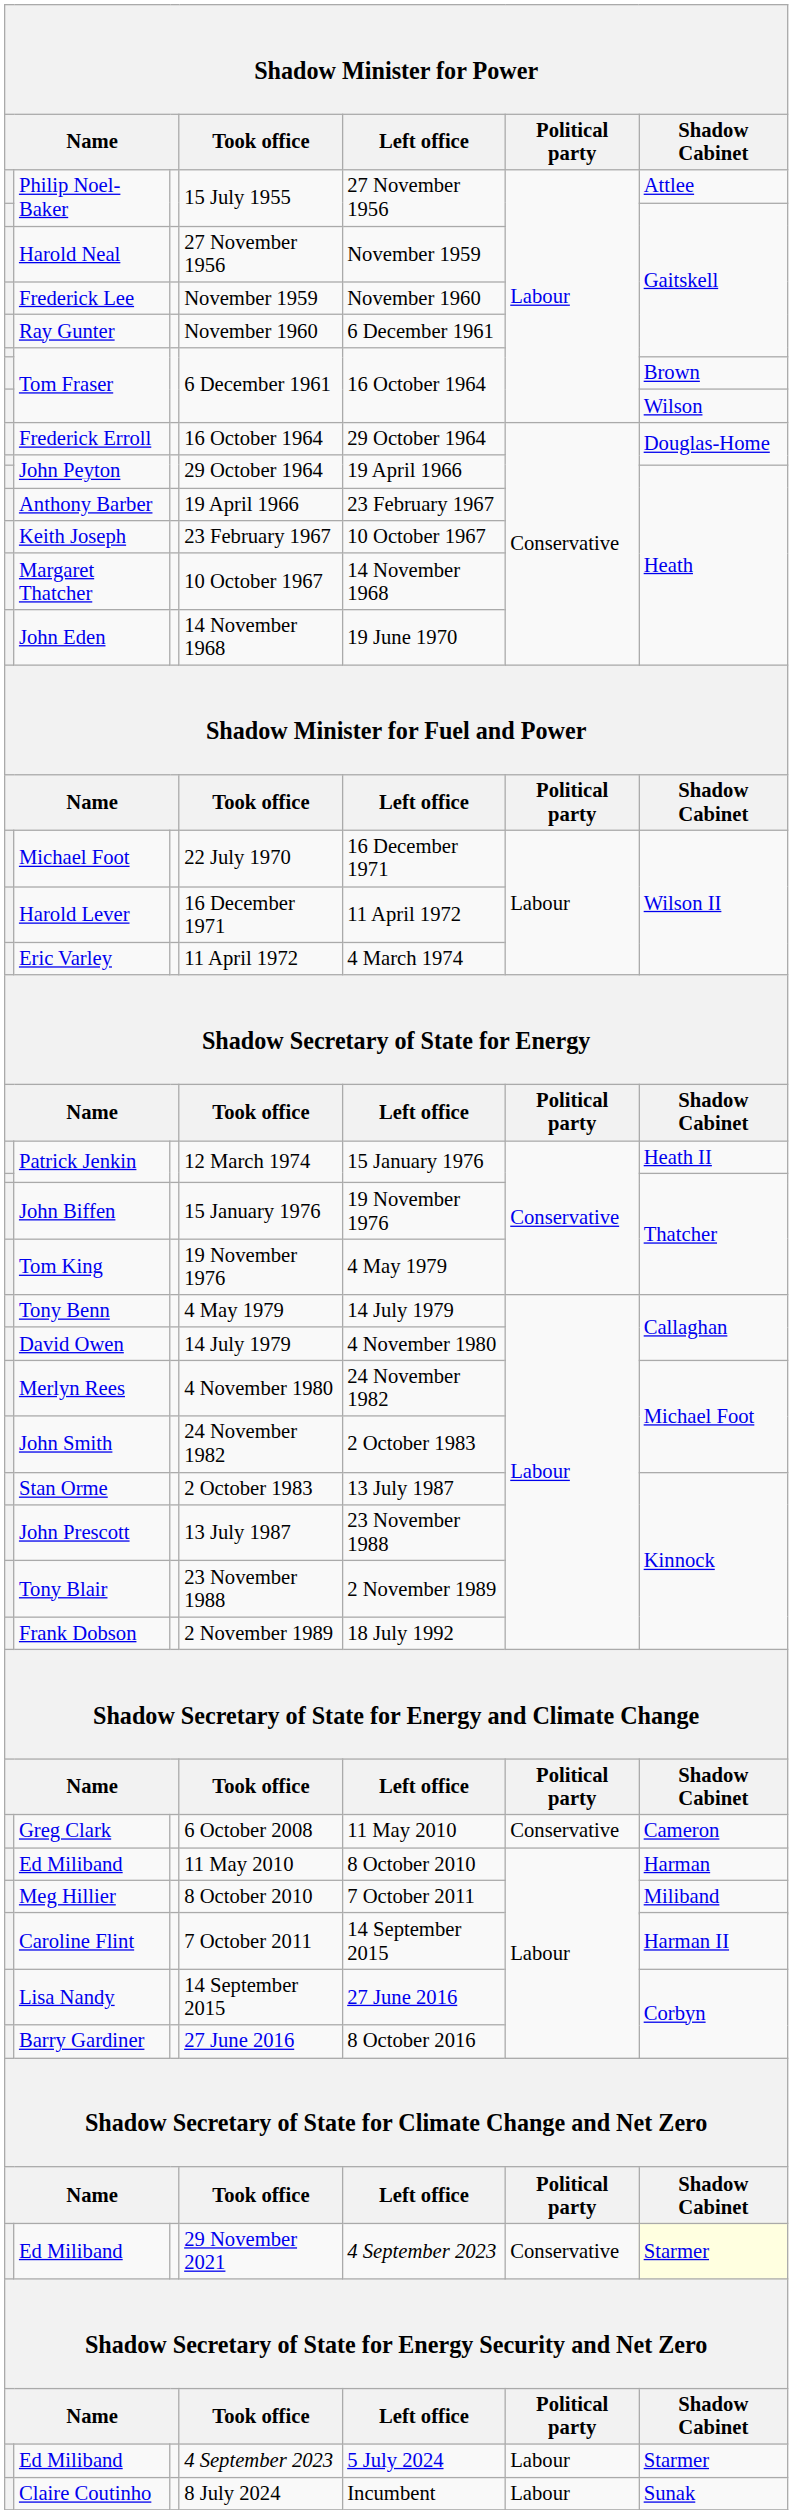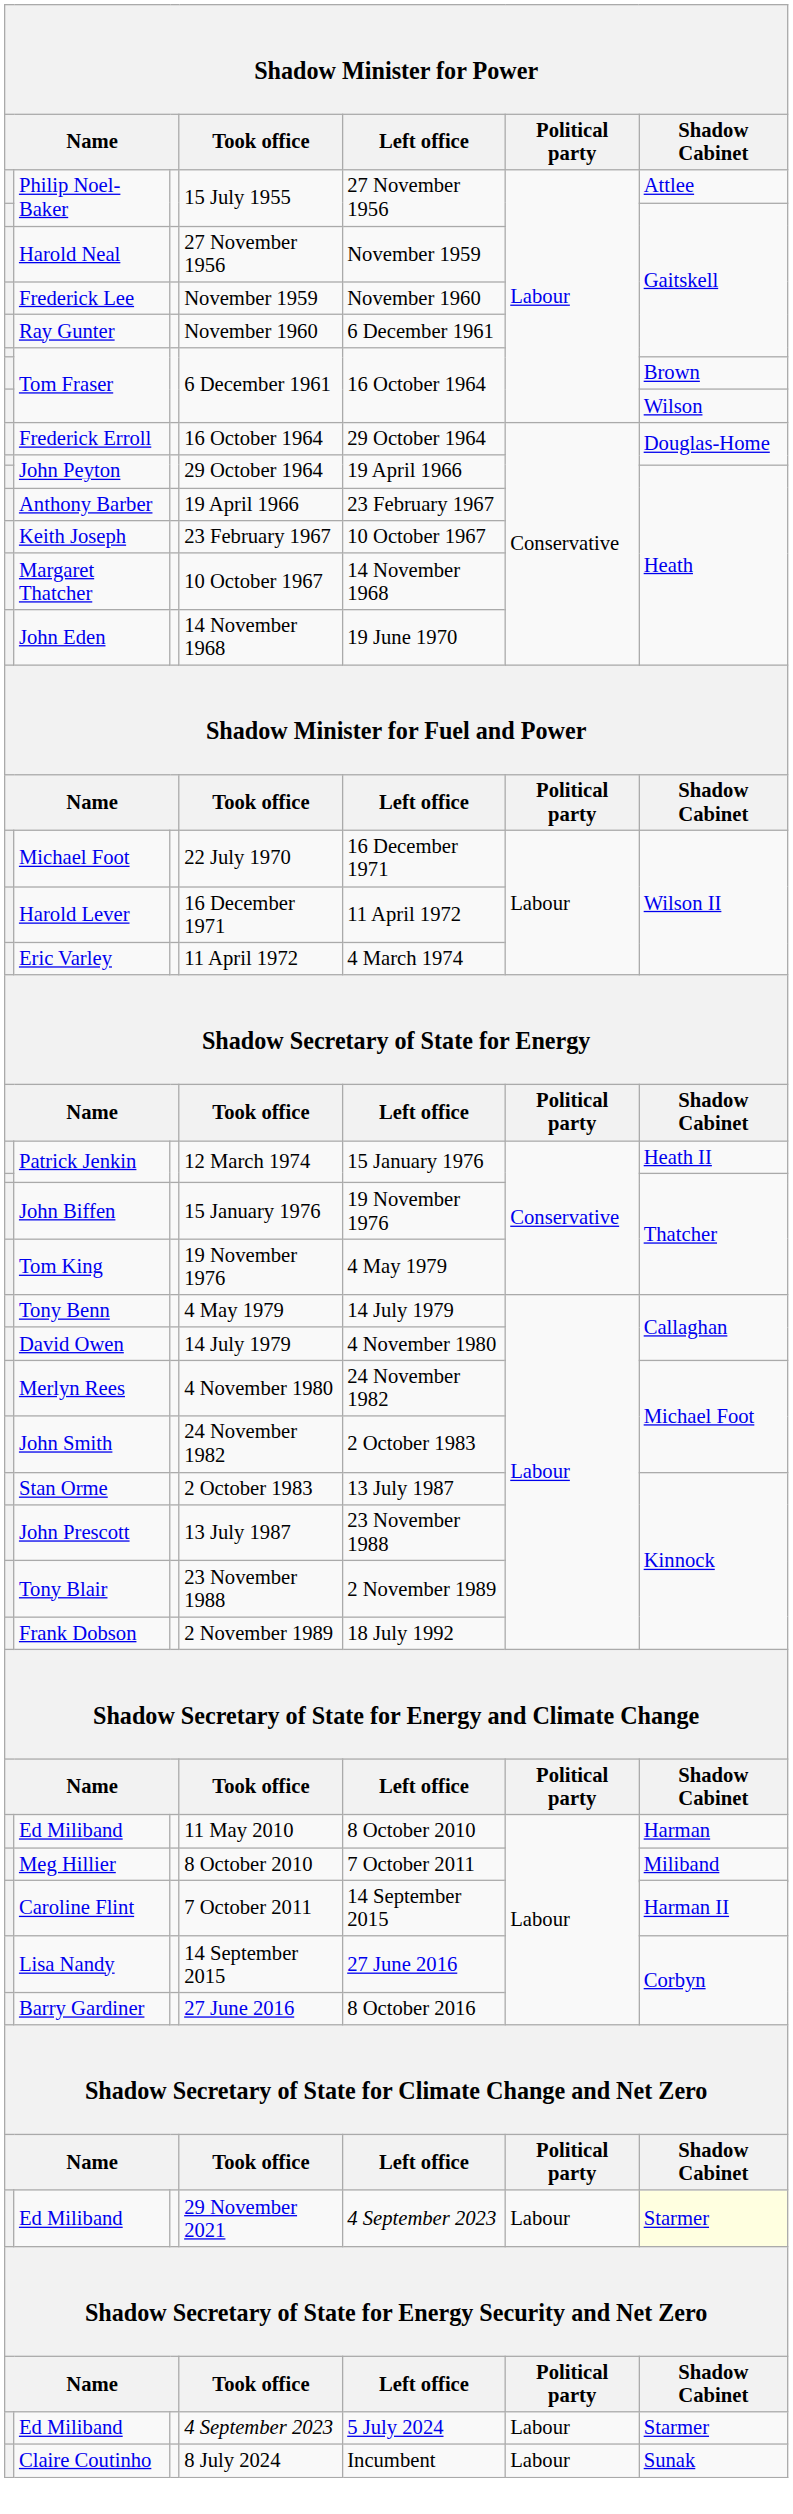- row: Greg Clark | 6 October 2008 | 11 May 2010 | Conservative | Cameron
29 November 2021 | Political party: Conservative -> Labour
